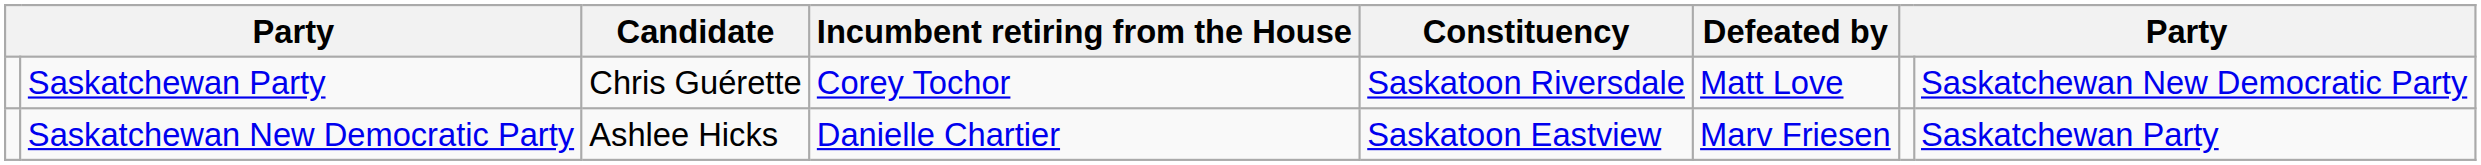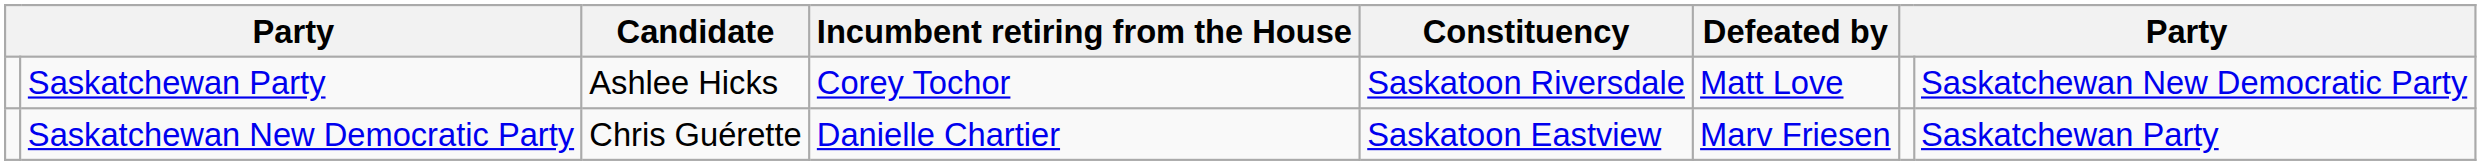row 2 | Candidate: Chris Guérette -> Ashlee Hicks
row 3 | Candidate: Ashlee Hicks -> Chris Guérette
